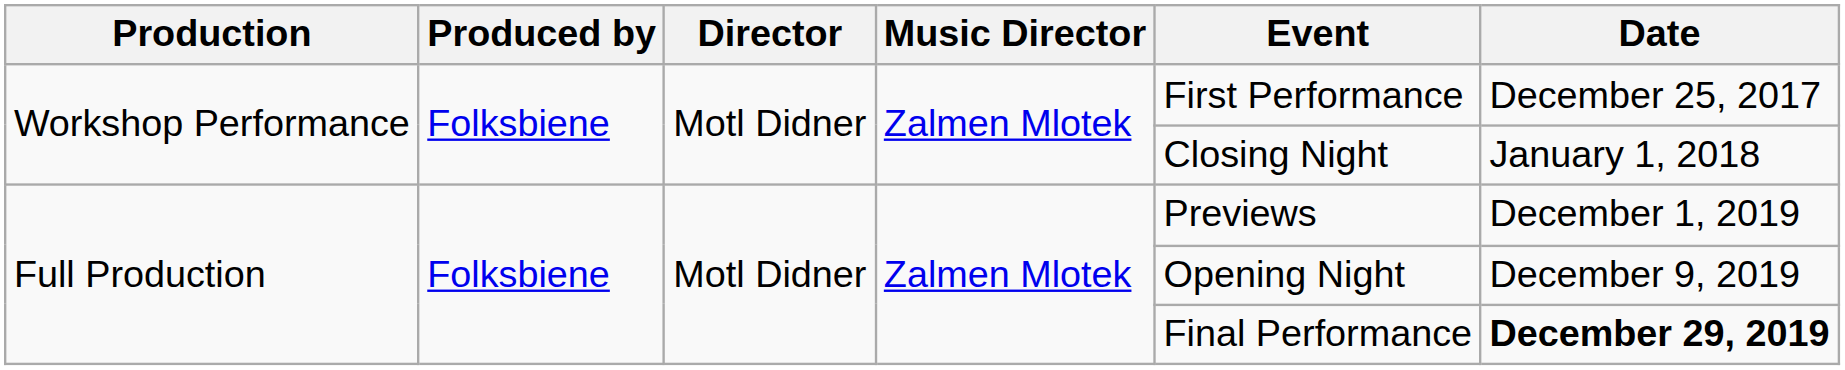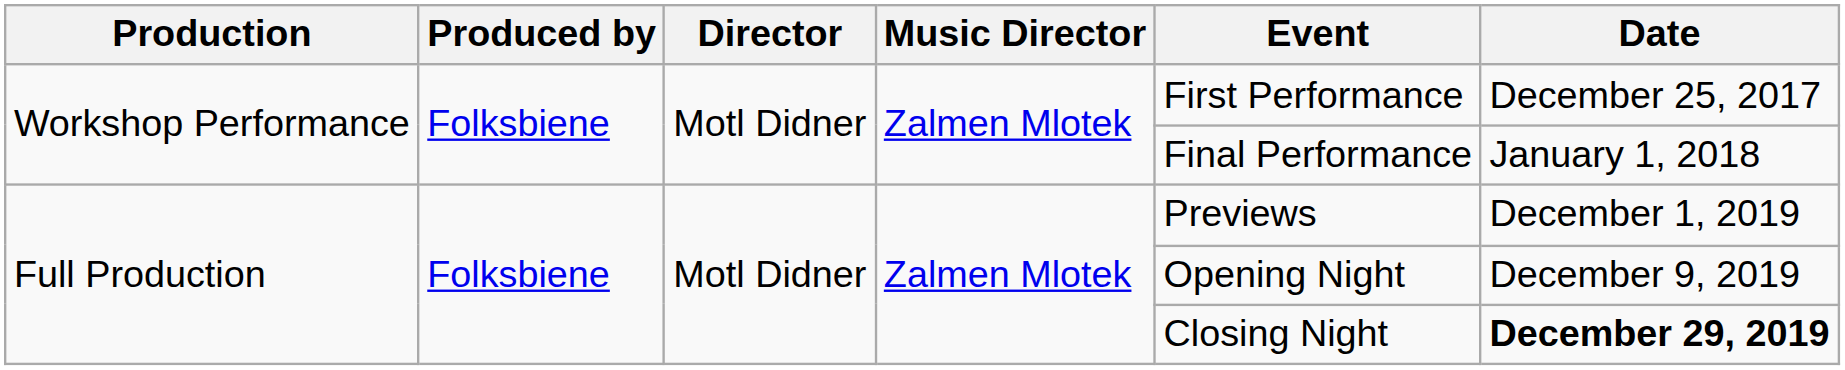row 3 | Event: Closing Night -> Final Performance
row 6 | Event: Final Performance -> Closing Night
